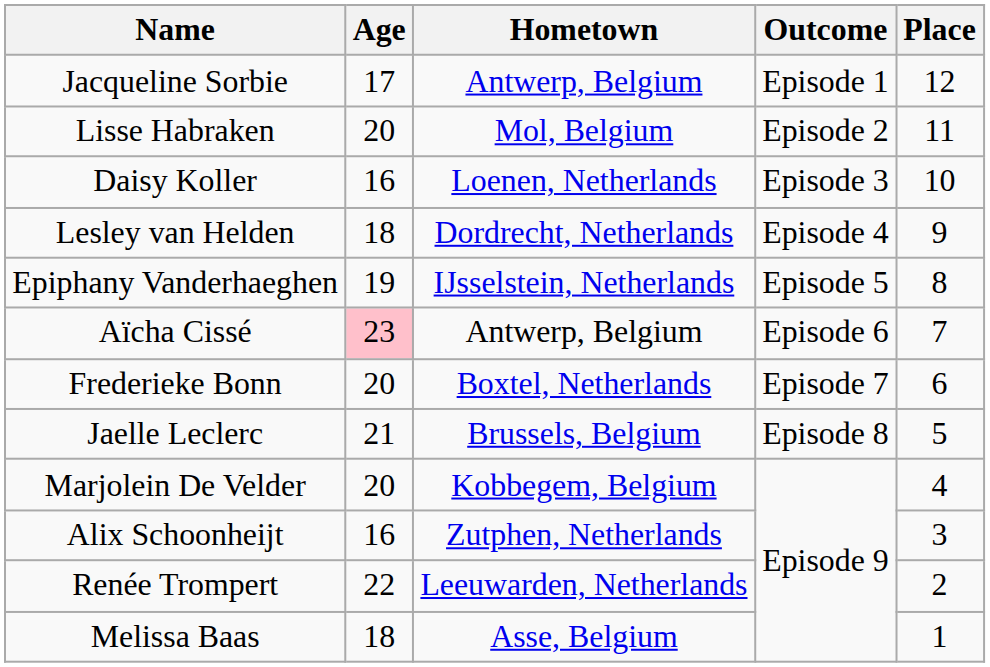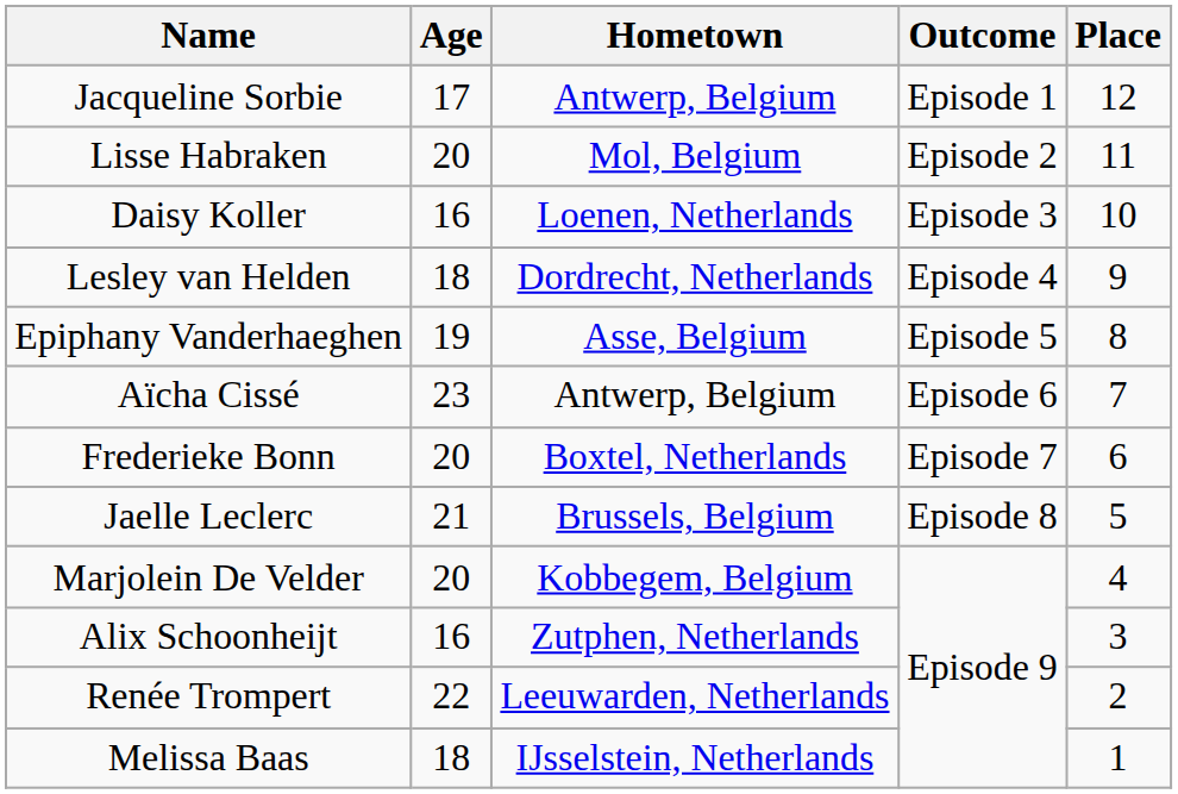Epiphany Vanderhaeghen | Hometown: IJsselstein, Netherlands -> Asse, Belgium
Aïcha Cissé | Age: pink background -> no background
Melissa Baas | Hometown: Asse, Belgium -> IJsselstein, Netherlands
